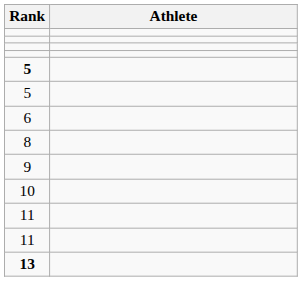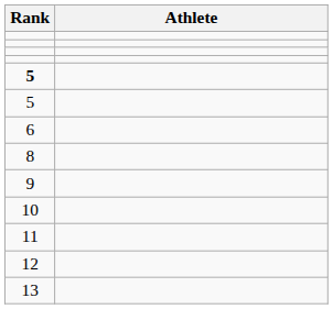row 13 | Rank: 11 -> 12
row 14 | Rank: bold -> normal
